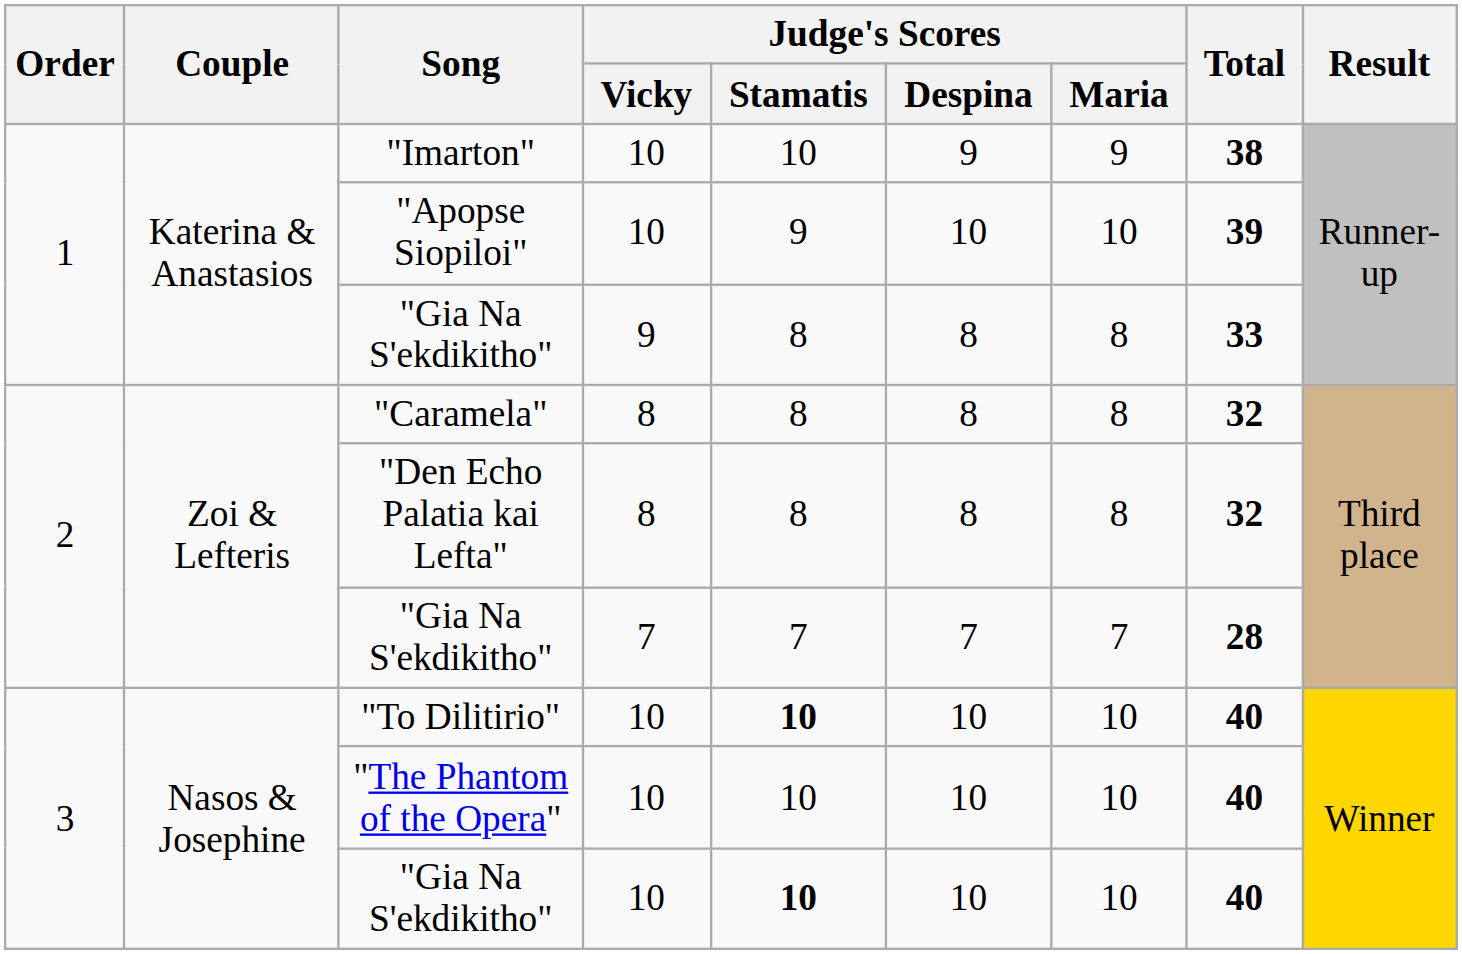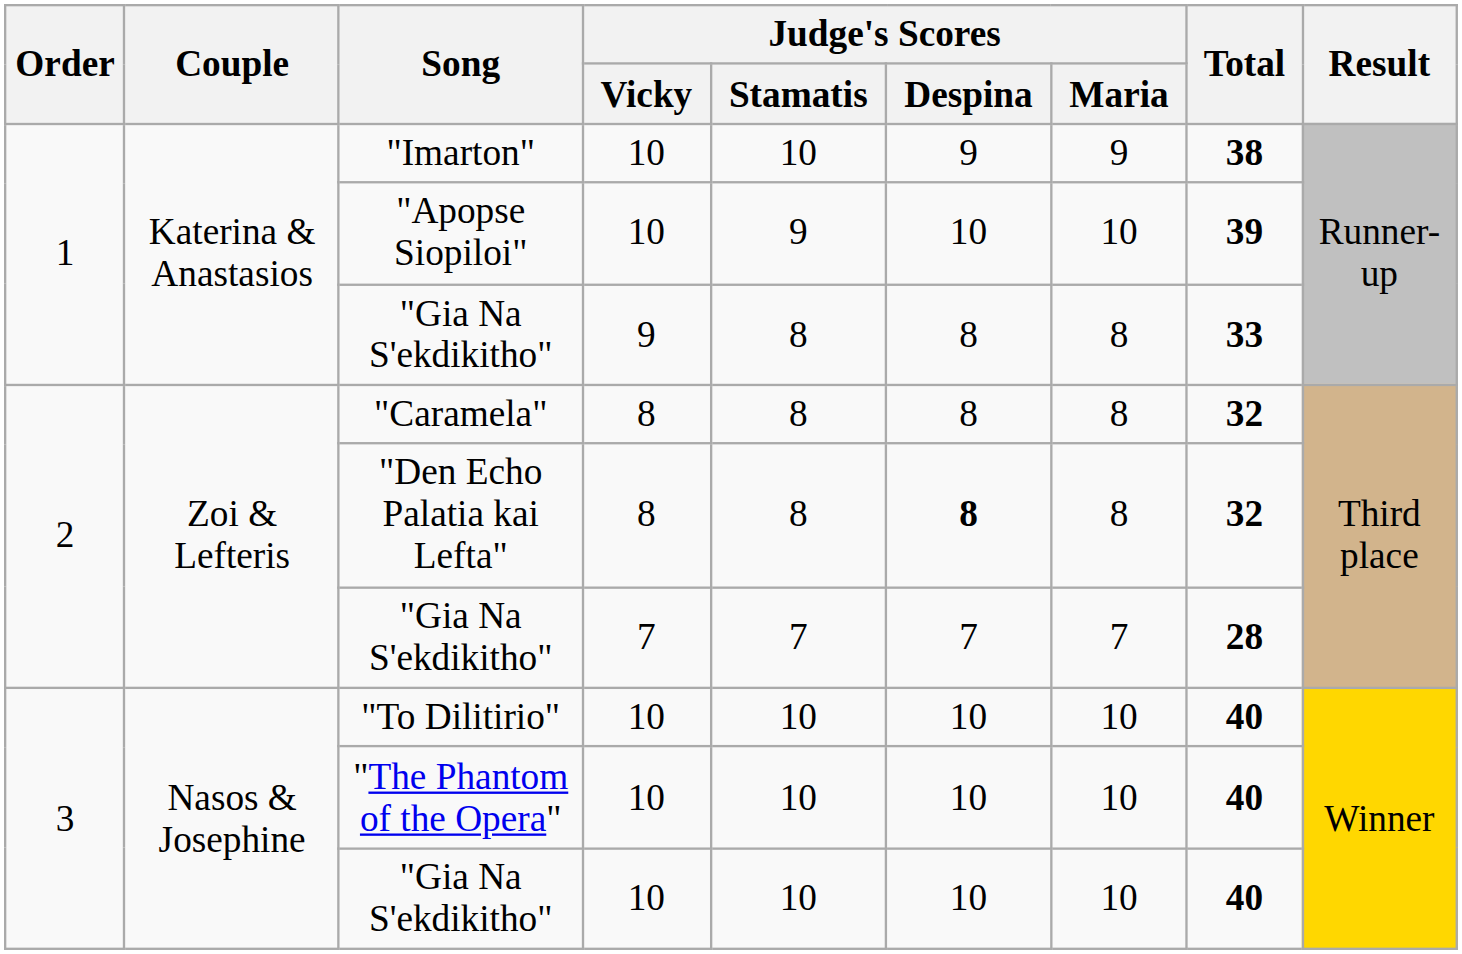"Den Echo Palatia kai Lefta" | Judge's Scores / Despina: normal -> bold
"To Dilitirio" | Judge's Scores / Stamatis: bold -> normal
"Gia Na S'ekdikitho" / 10 | Judge's Scores / Stamatis: bold -> normal
